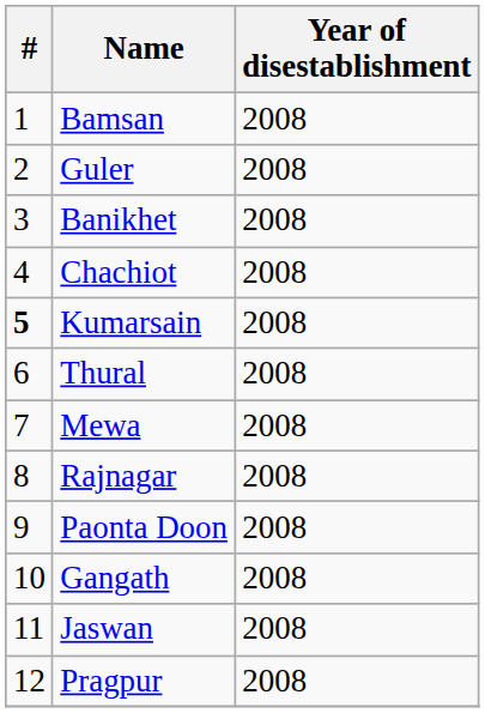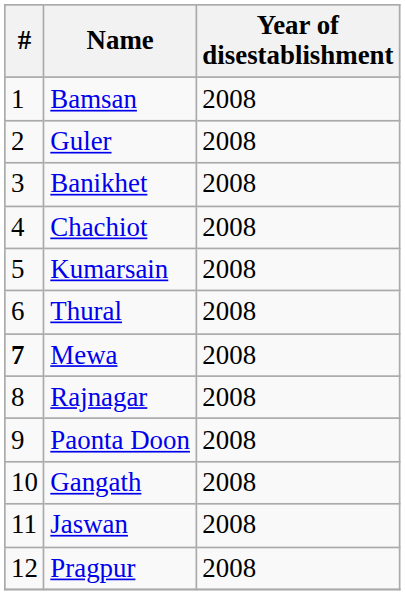Kumarsain | #: bold -> normal
Mewa | #: normal -> bold
